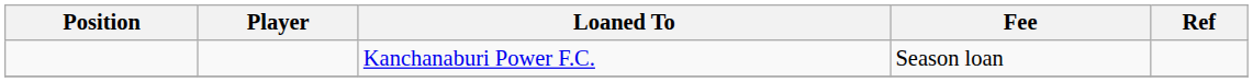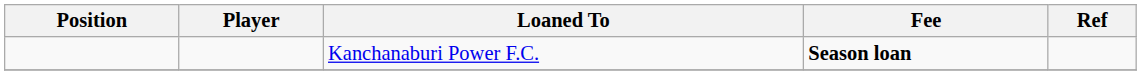Kanchanaburi Power F.C. | Fee: normal -> bold
